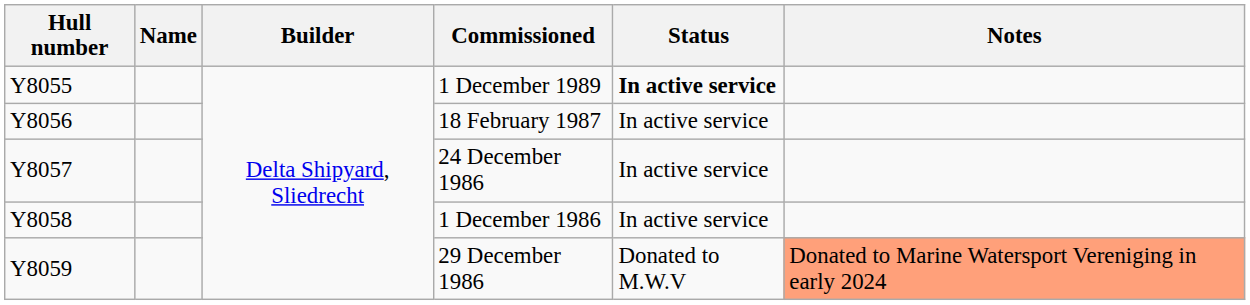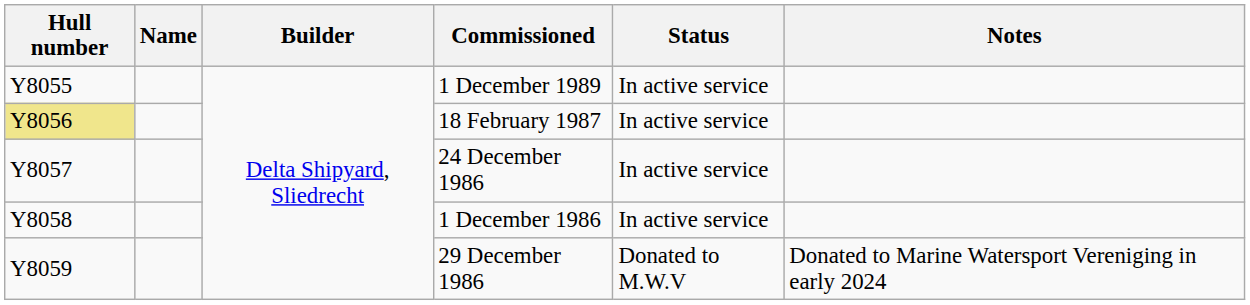1 December 1989 | Status: bold -> normal
18 February 1987 | Hull number: no background -> khaki background
29 December 1986 | Notes: lightsalmon background -> no background
